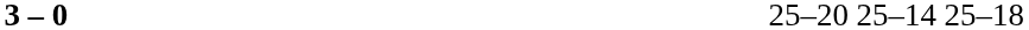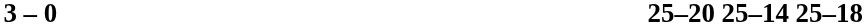row 1 | column 2: normal -> bold
